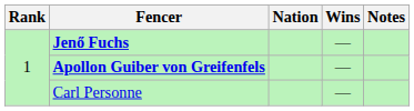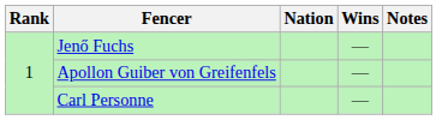Jenő Fuchs | Fencer: bold -> normal
Apollon Guiber von Greifenfels | Fencer: bold -> normal
